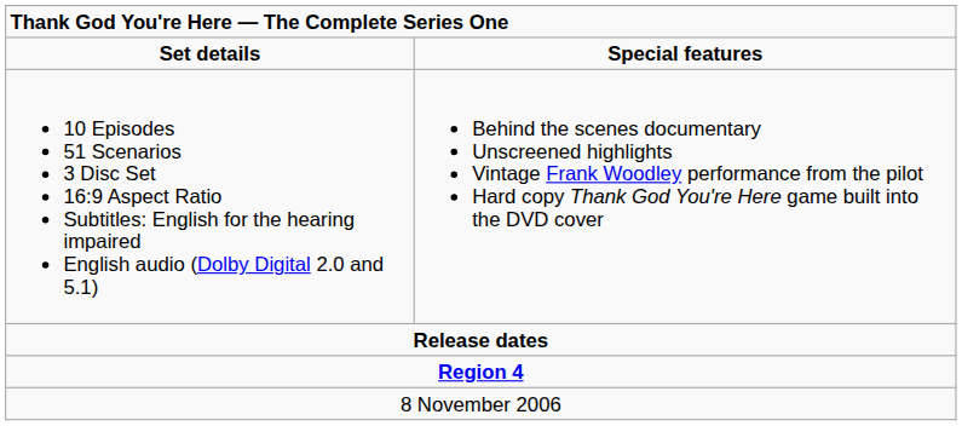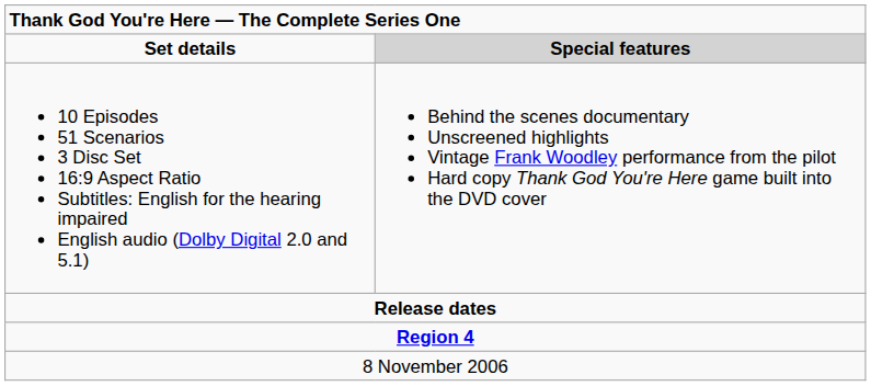Set details | column 2: no background -> lightgrey background
